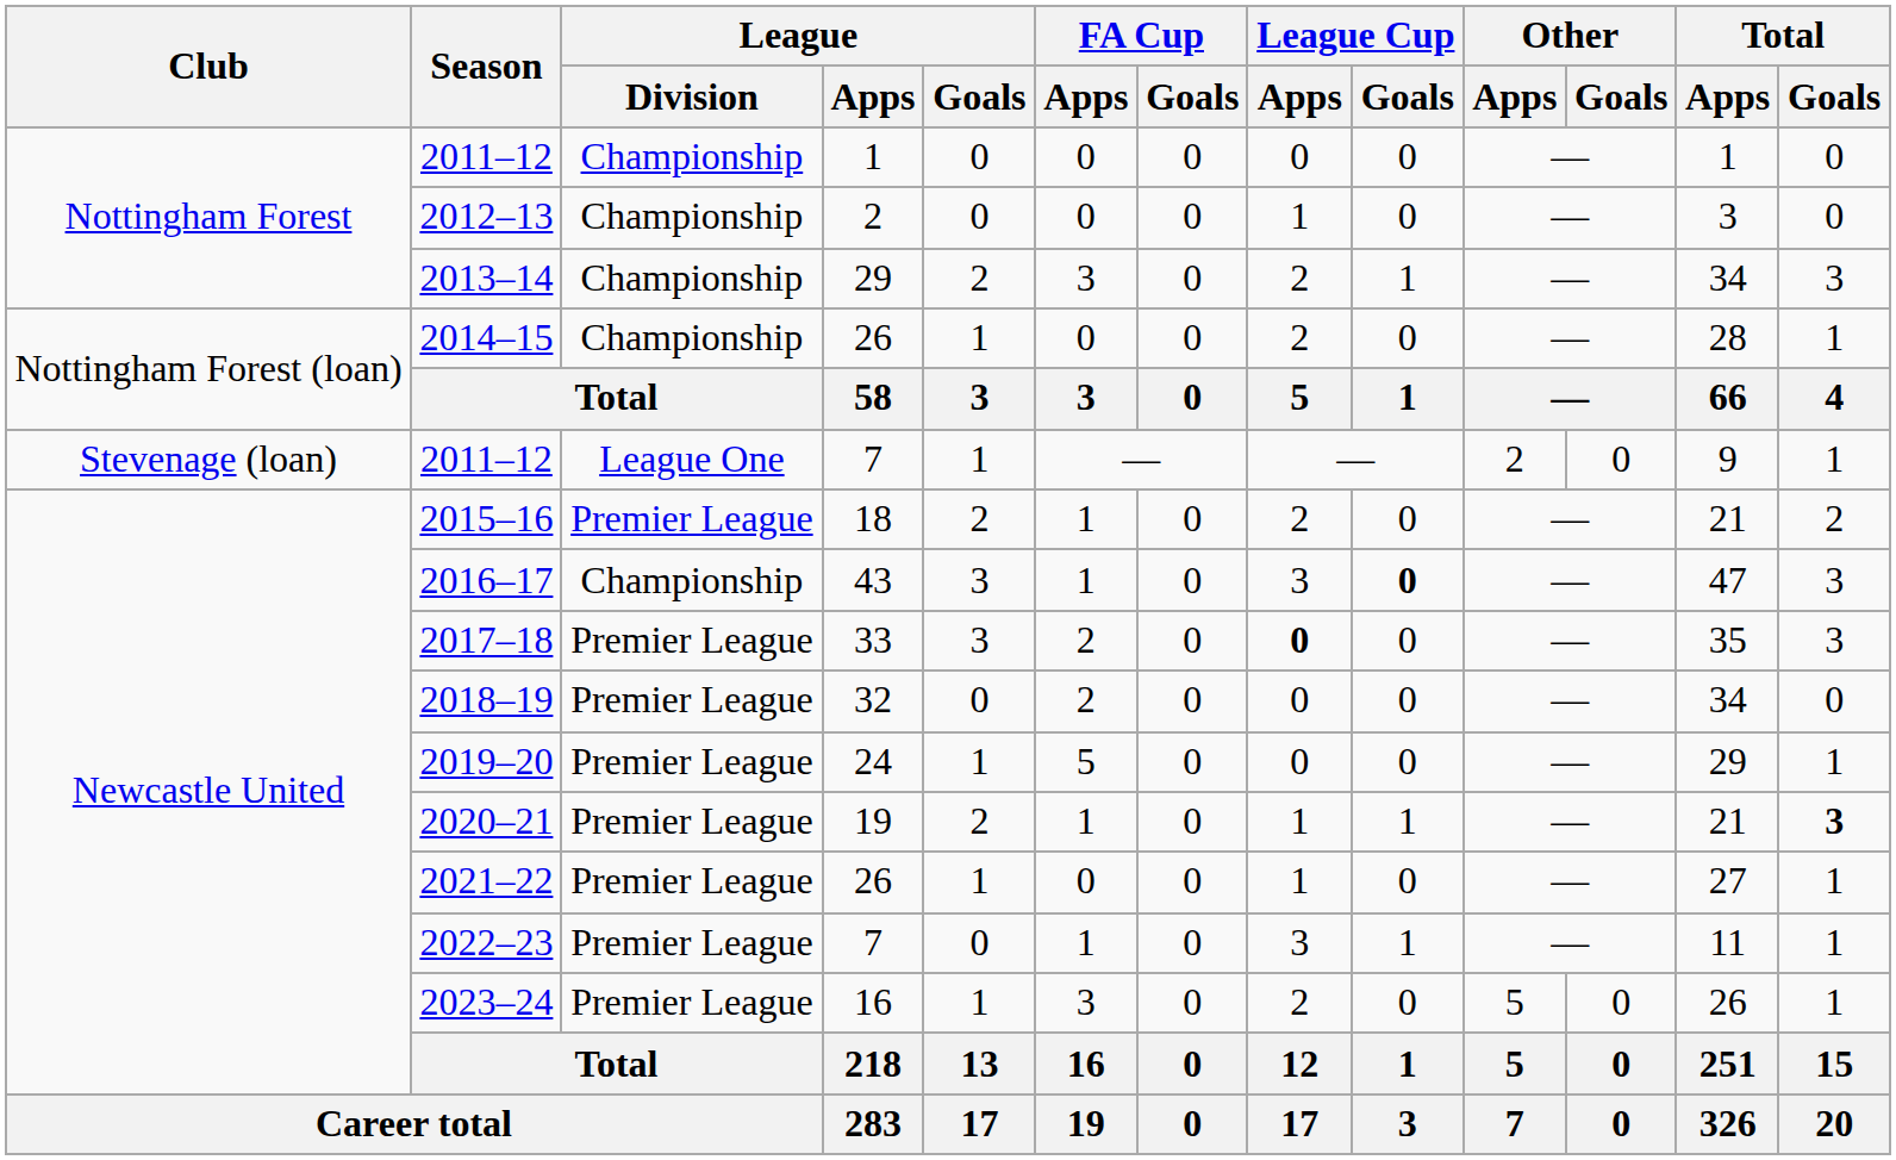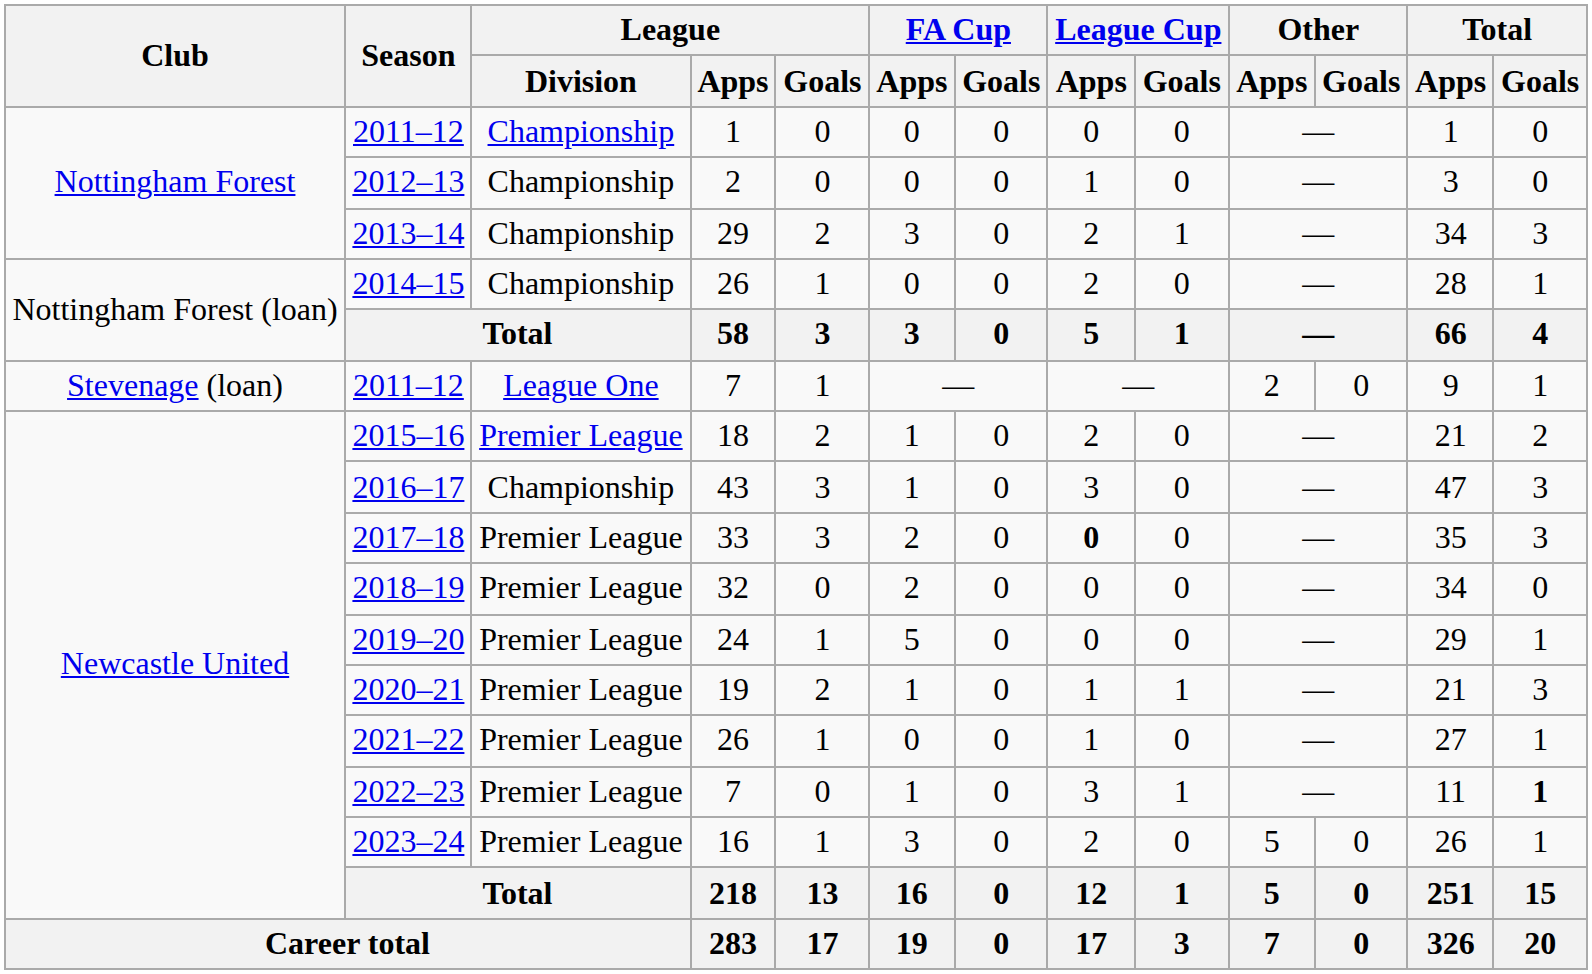2016–17 | League Cup / Goals: bold -> normal
2020–21 | Total / Goals: bold -> normal
2022–23 | Total / Goals: normal -> bold
